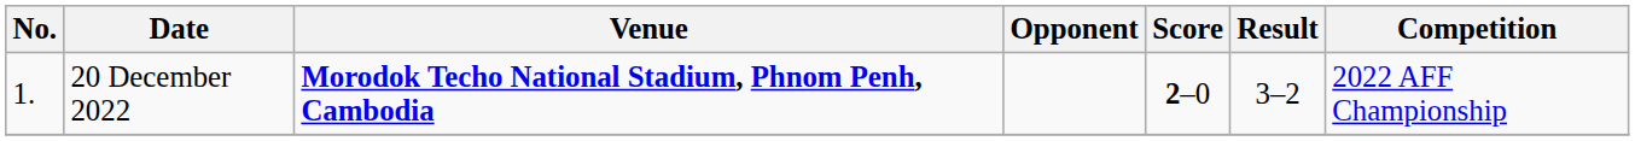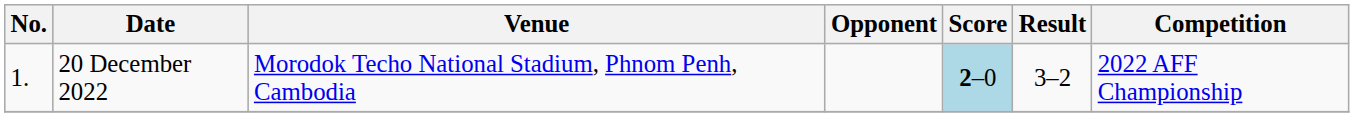20 December 2022 | Venue: bold -> normal
20 December 2022 | Score: no background -> lightblue background
